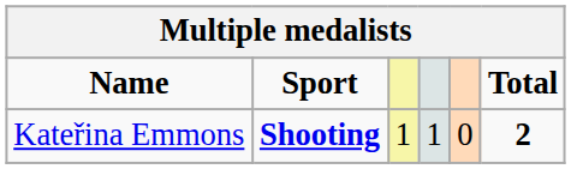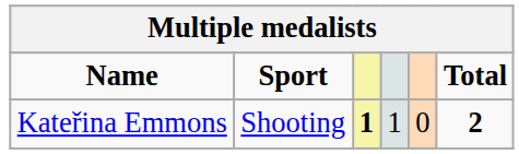Kateřina Emmons | Sport: bold -> normal
Kateřina Emmons | column 3: normal -> bold
